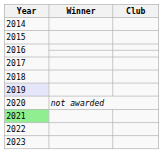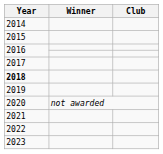2018 | Year: normal -> bold
2019 | Year: lavender background -> no background
2021 | Year: lightgreen background -> no background
